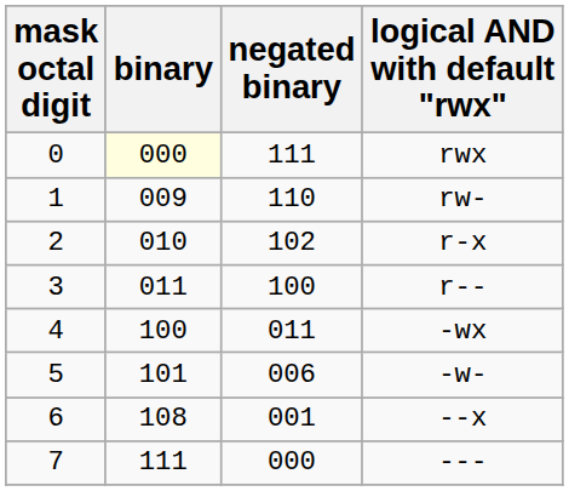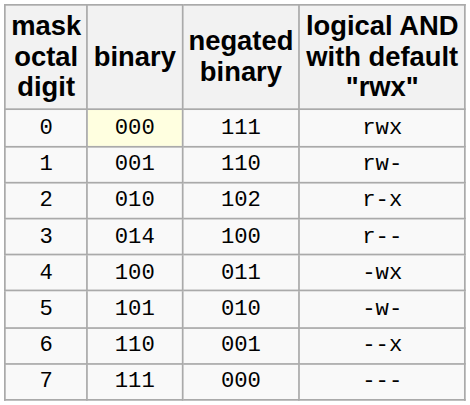rw- | binary: 009 -> 001
r-- | binary: 011 -> 014
-w- | negated binary: 006 -> 010
--x | binary: 108 -> 110
